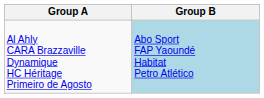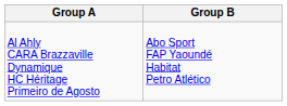row 2 | Group B: lightblue background -> no background
